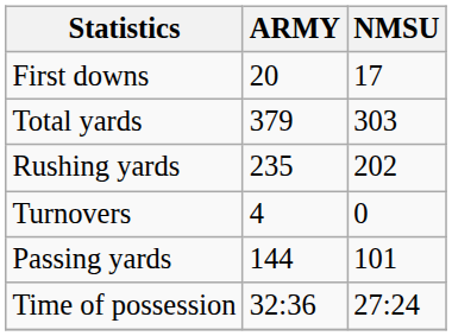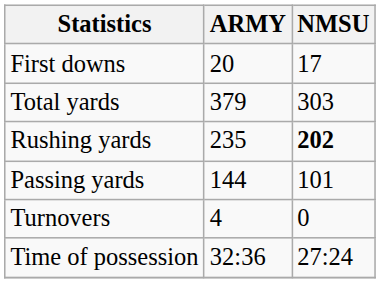Rushing yards | NMSU: normal -> bold
rows swapped: Passing yards <-> Turnovers
